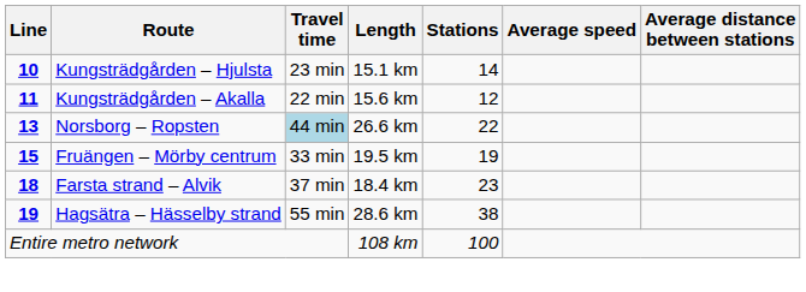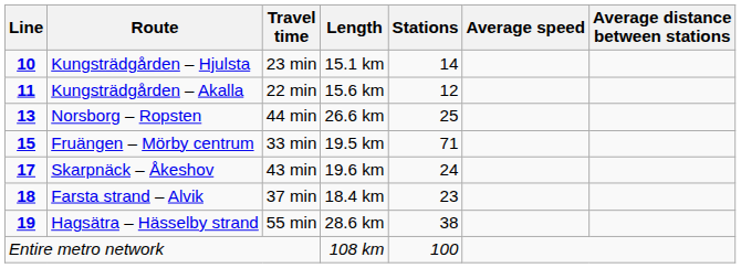Norsborg – Ropsten | Travel time: lightblue background -> no background
Norsborg – Ropsten | Stations: 22 -> 25
Fruängen – Mörby centrum | Stations: 19 -> 71
+ row: 17 | Skarpnäck – Åkeshov | 43 min | 19.6 km | 24
